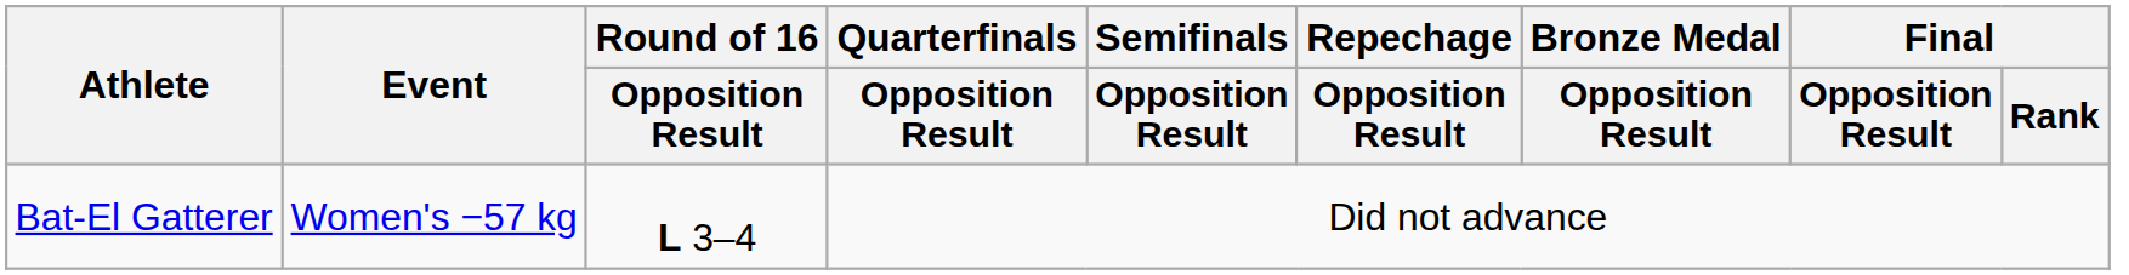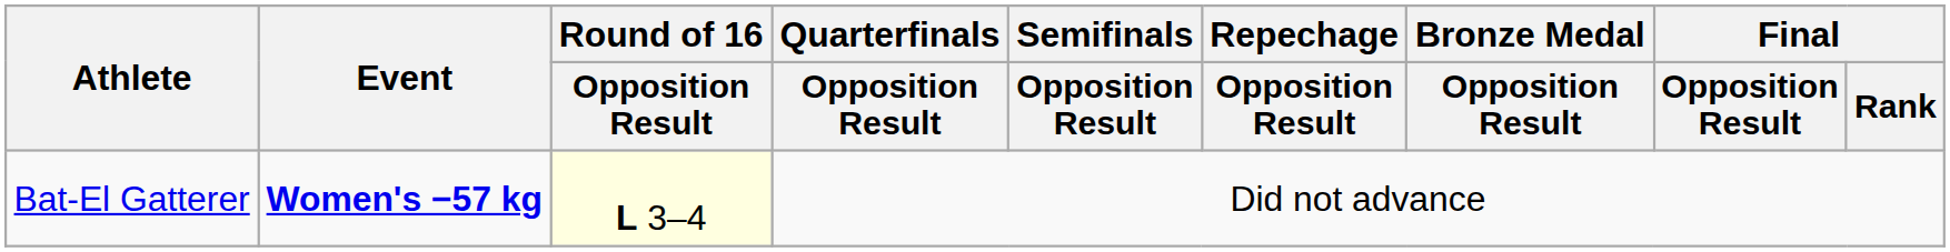Bat-El Gatterer | Event: normal -> bold
Bat-El Gatterer | Round of 16 / Opposition Result: no background -> lightyellow background
